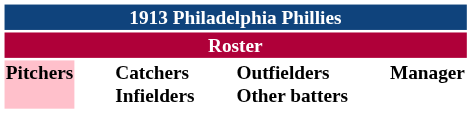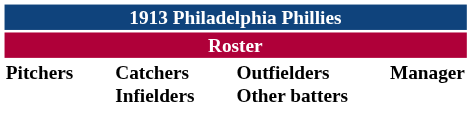Pitchers | column 1: pink background -> no background
